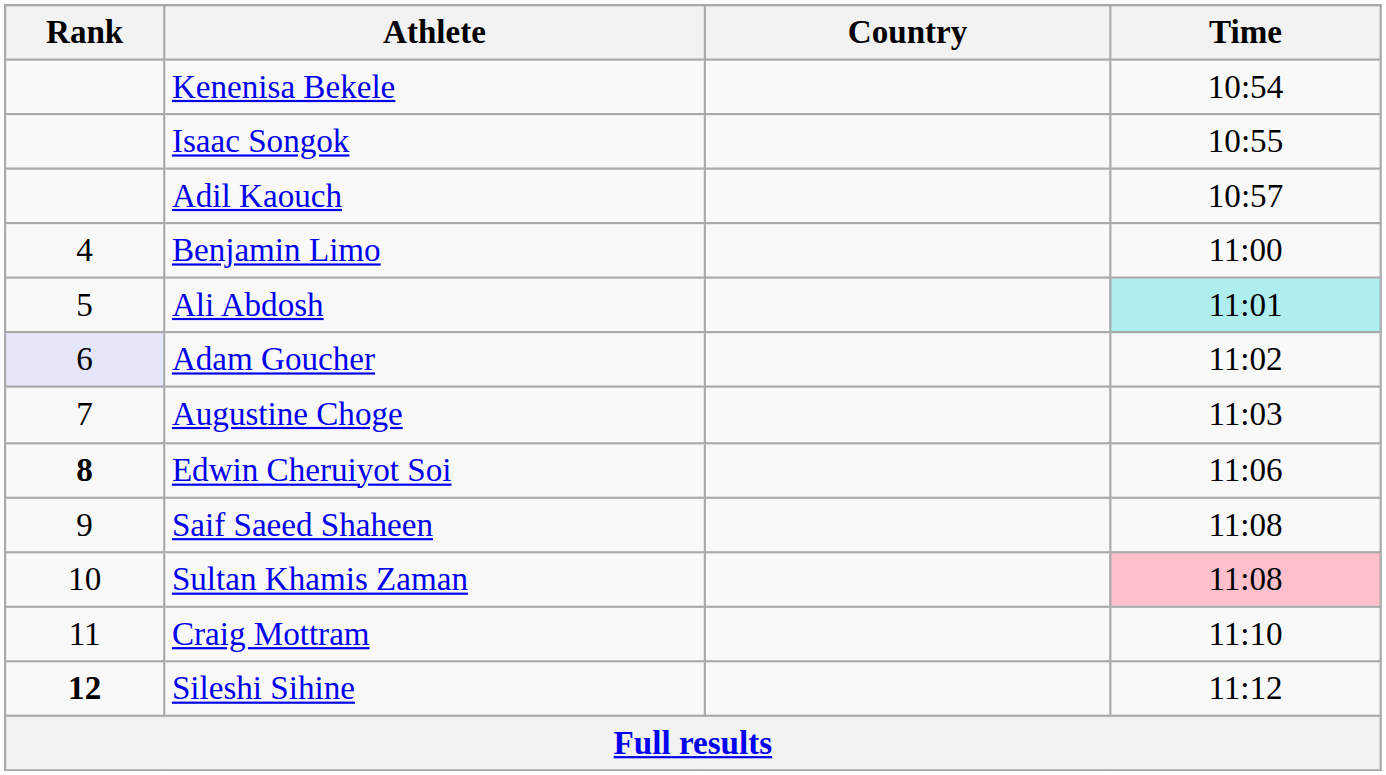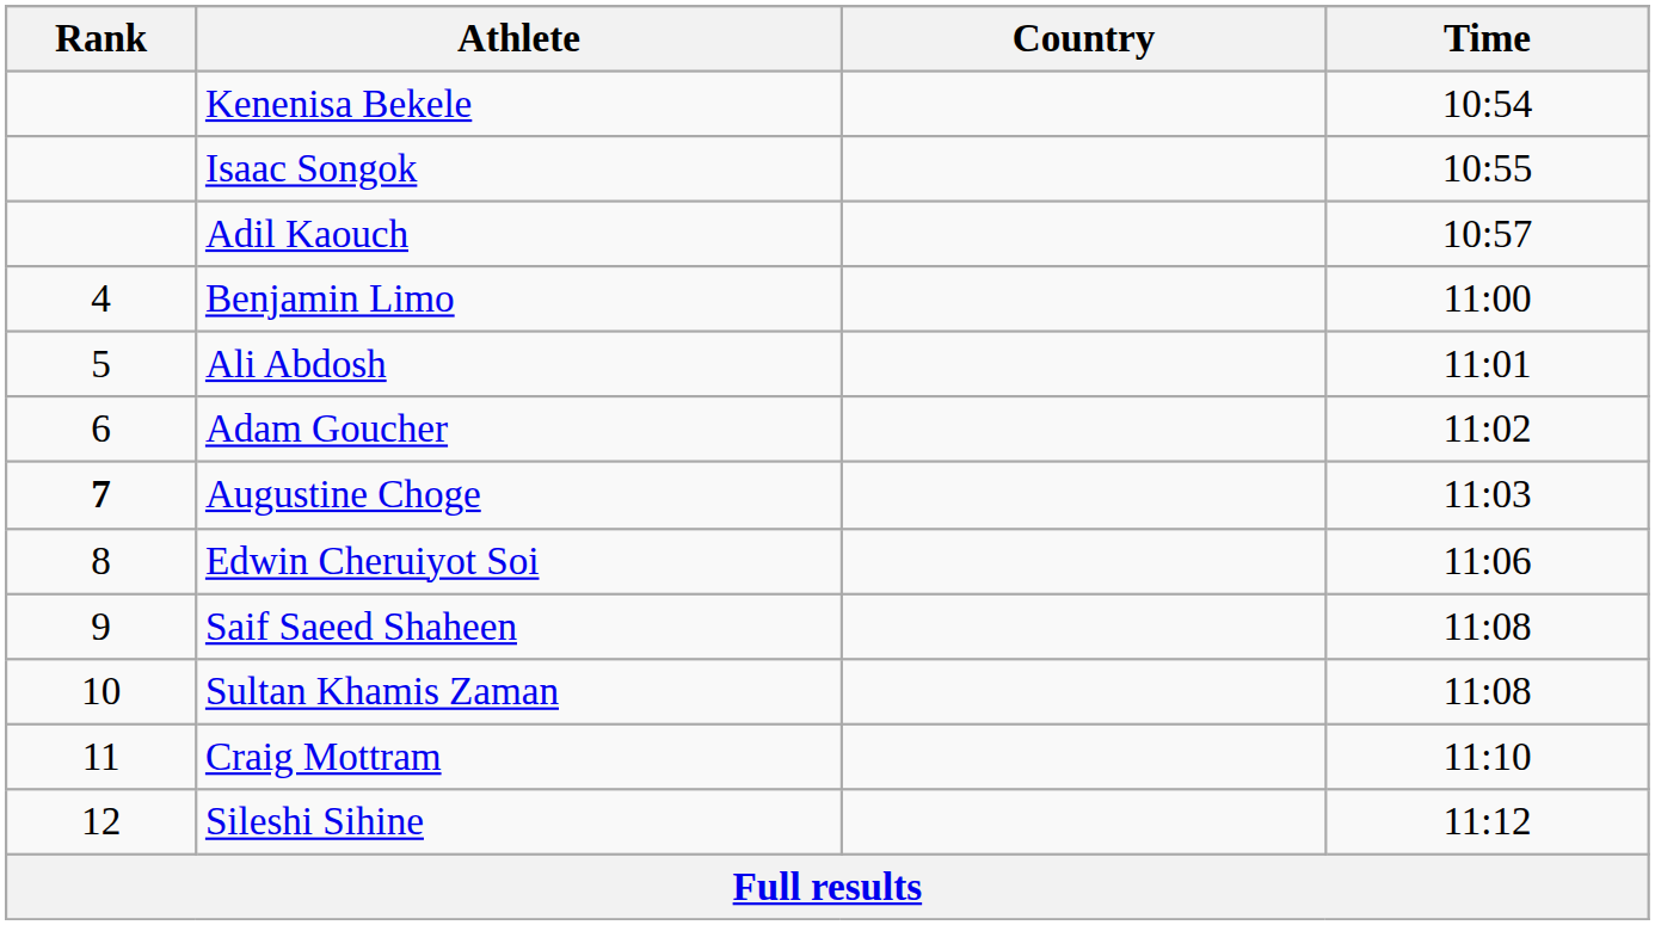Ali Abdosh | Time: paleturquoise background -> no background
Adam Goucher | Rank: lavender background -> no background
Augustine Choge | Rank: normal -> bold
Edwin Cheruiyot Soi | Rank: bold -> normal
Sultan Khamis Zaman | Time: pink background -> no background
Sileshi Sihine | Rank: bold -> normal
